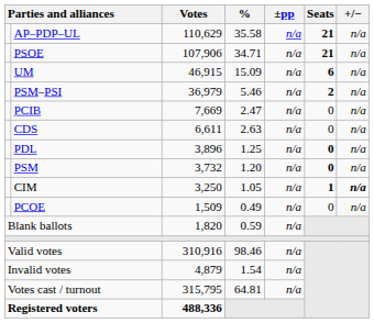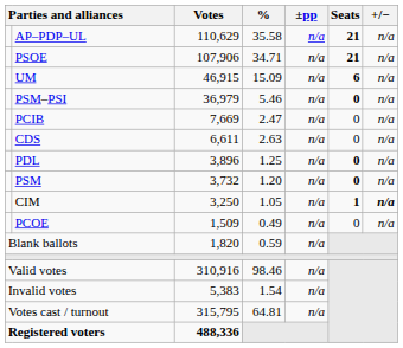PSM–PSI | Seats: 2 -> 0
Invalid votes | Votes: 4,879 -> 5,383
